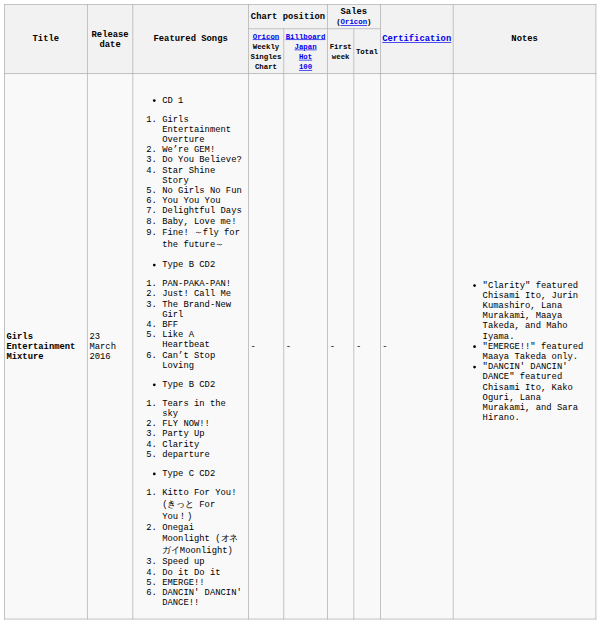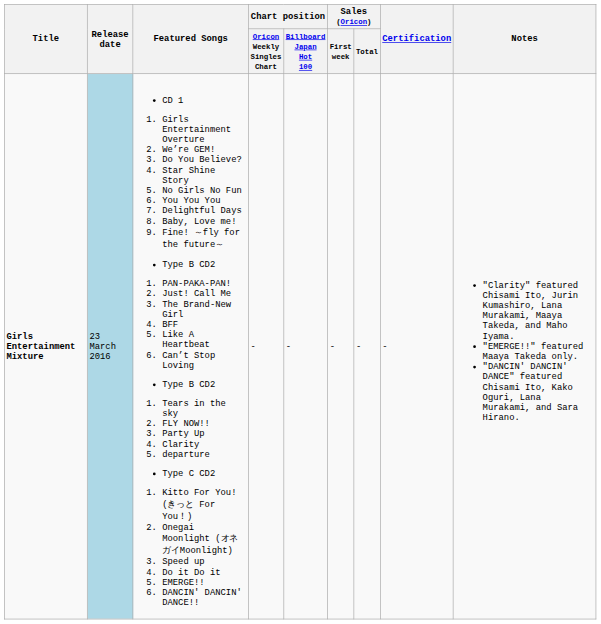Girls Entertainment Mixture | Release date: no background -> lightblue background
